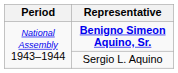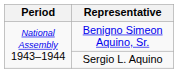Benigno Simeon Aquino, Sr. | Representative: bold -> normal
